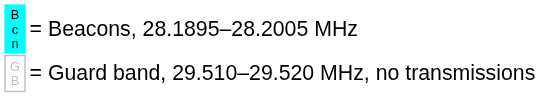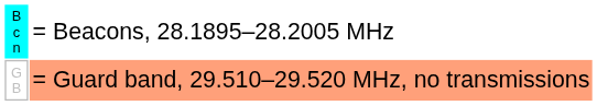G B | column 2: no background -> lightsalmon background
